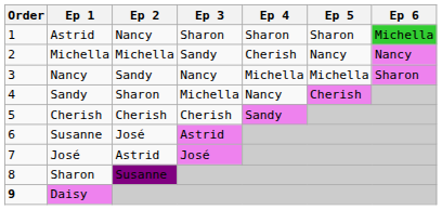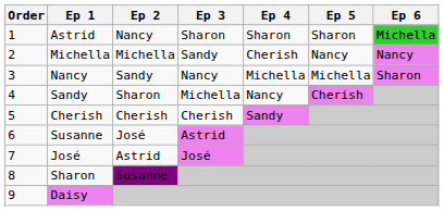Daisy | Order: bold -> normal
